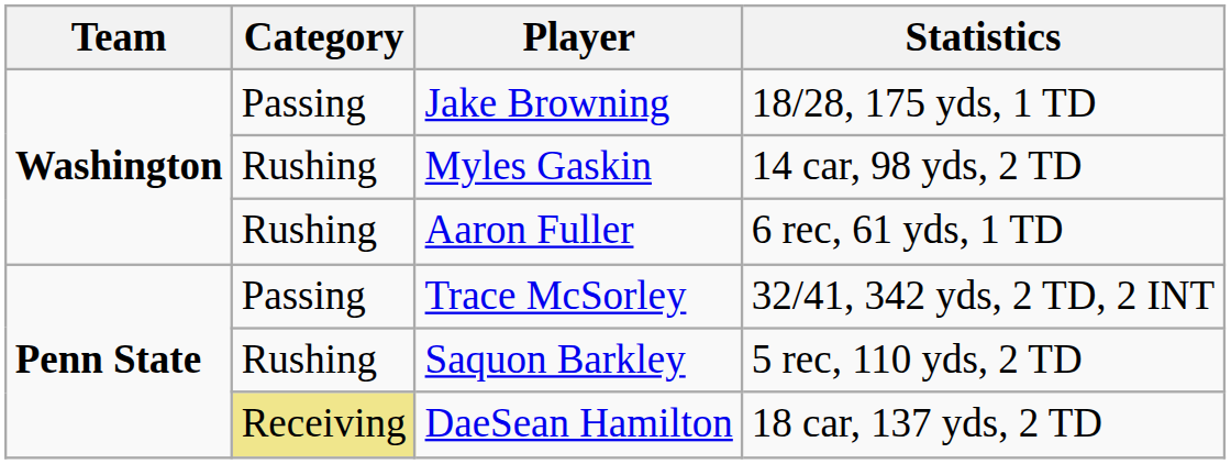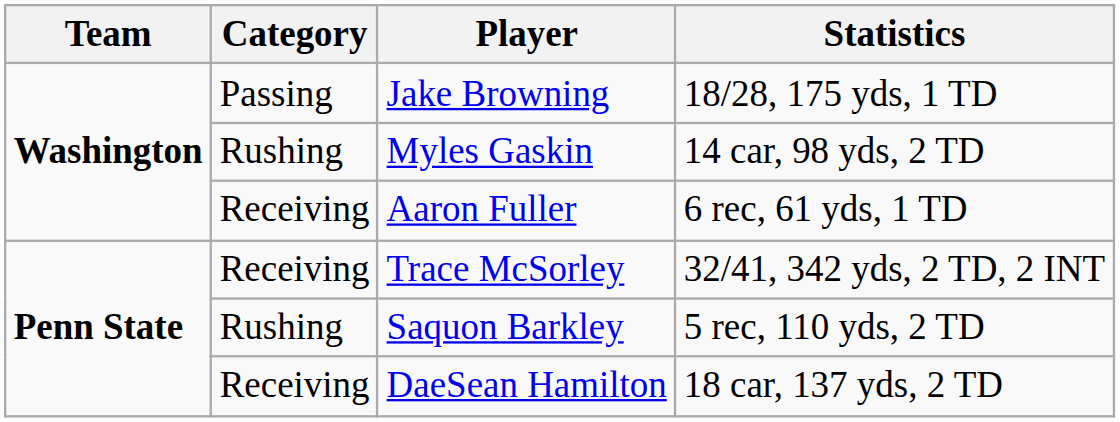Aaron Fuller | Category: Rushing -> Receiving
Trace McSorley | Category: Passing -> Receiving
DaeSean Hamilton | Category: khaki background -> no background
